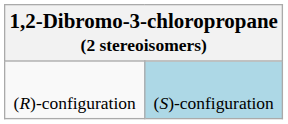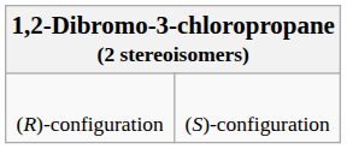(R)-configuration | column 2: lightblue background -> no background
